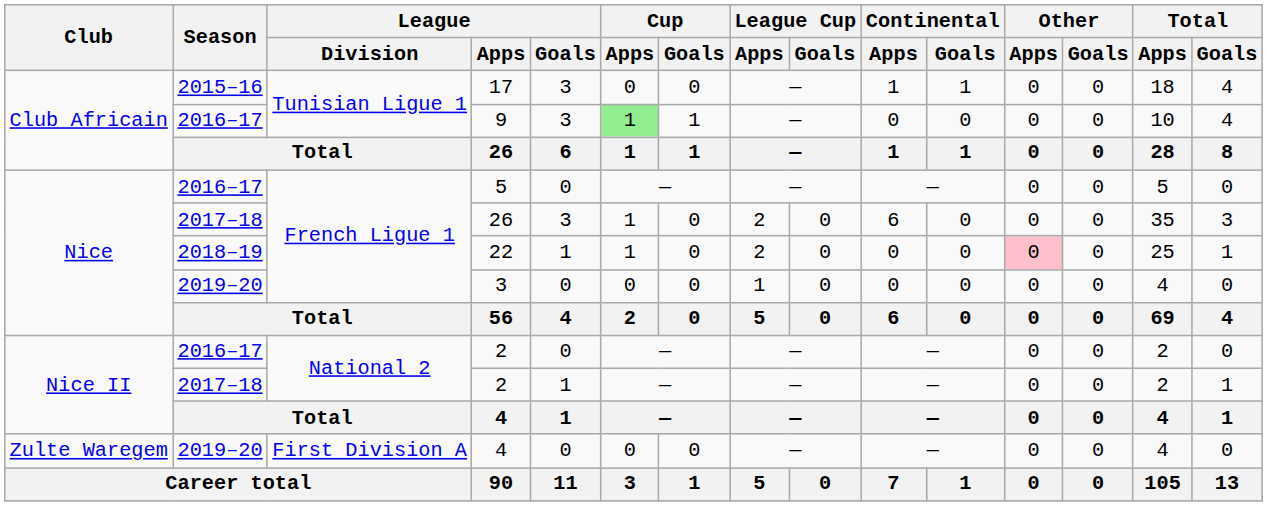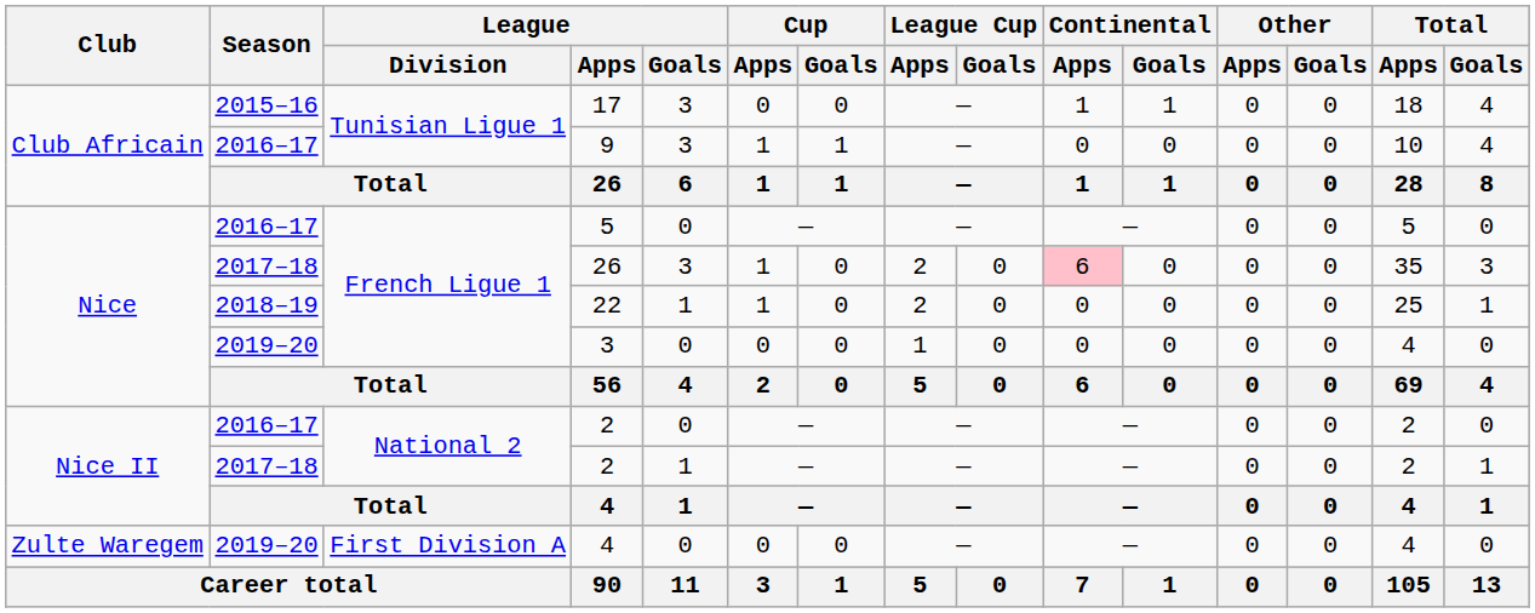9 | Cup / Apps: lightgreen background -> no background
2017–18 / 26 | Continental / Apps: no background -> pink background
22 | Other / Apps: pink background -> no background
